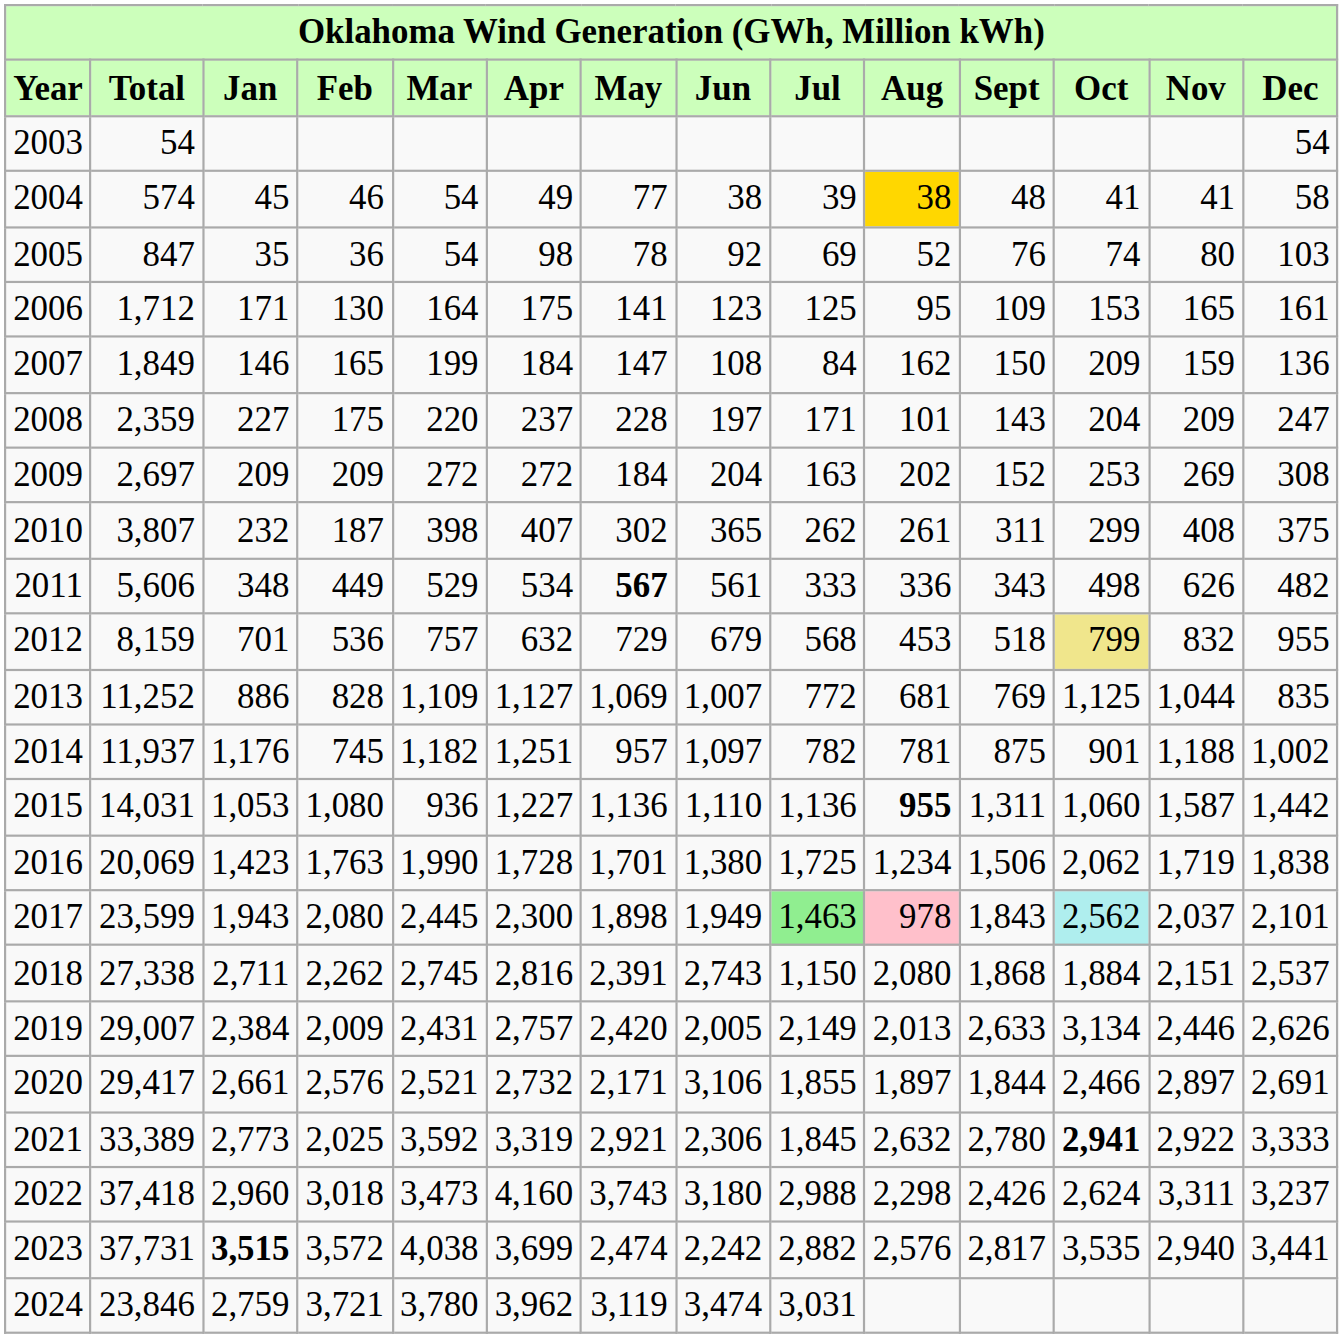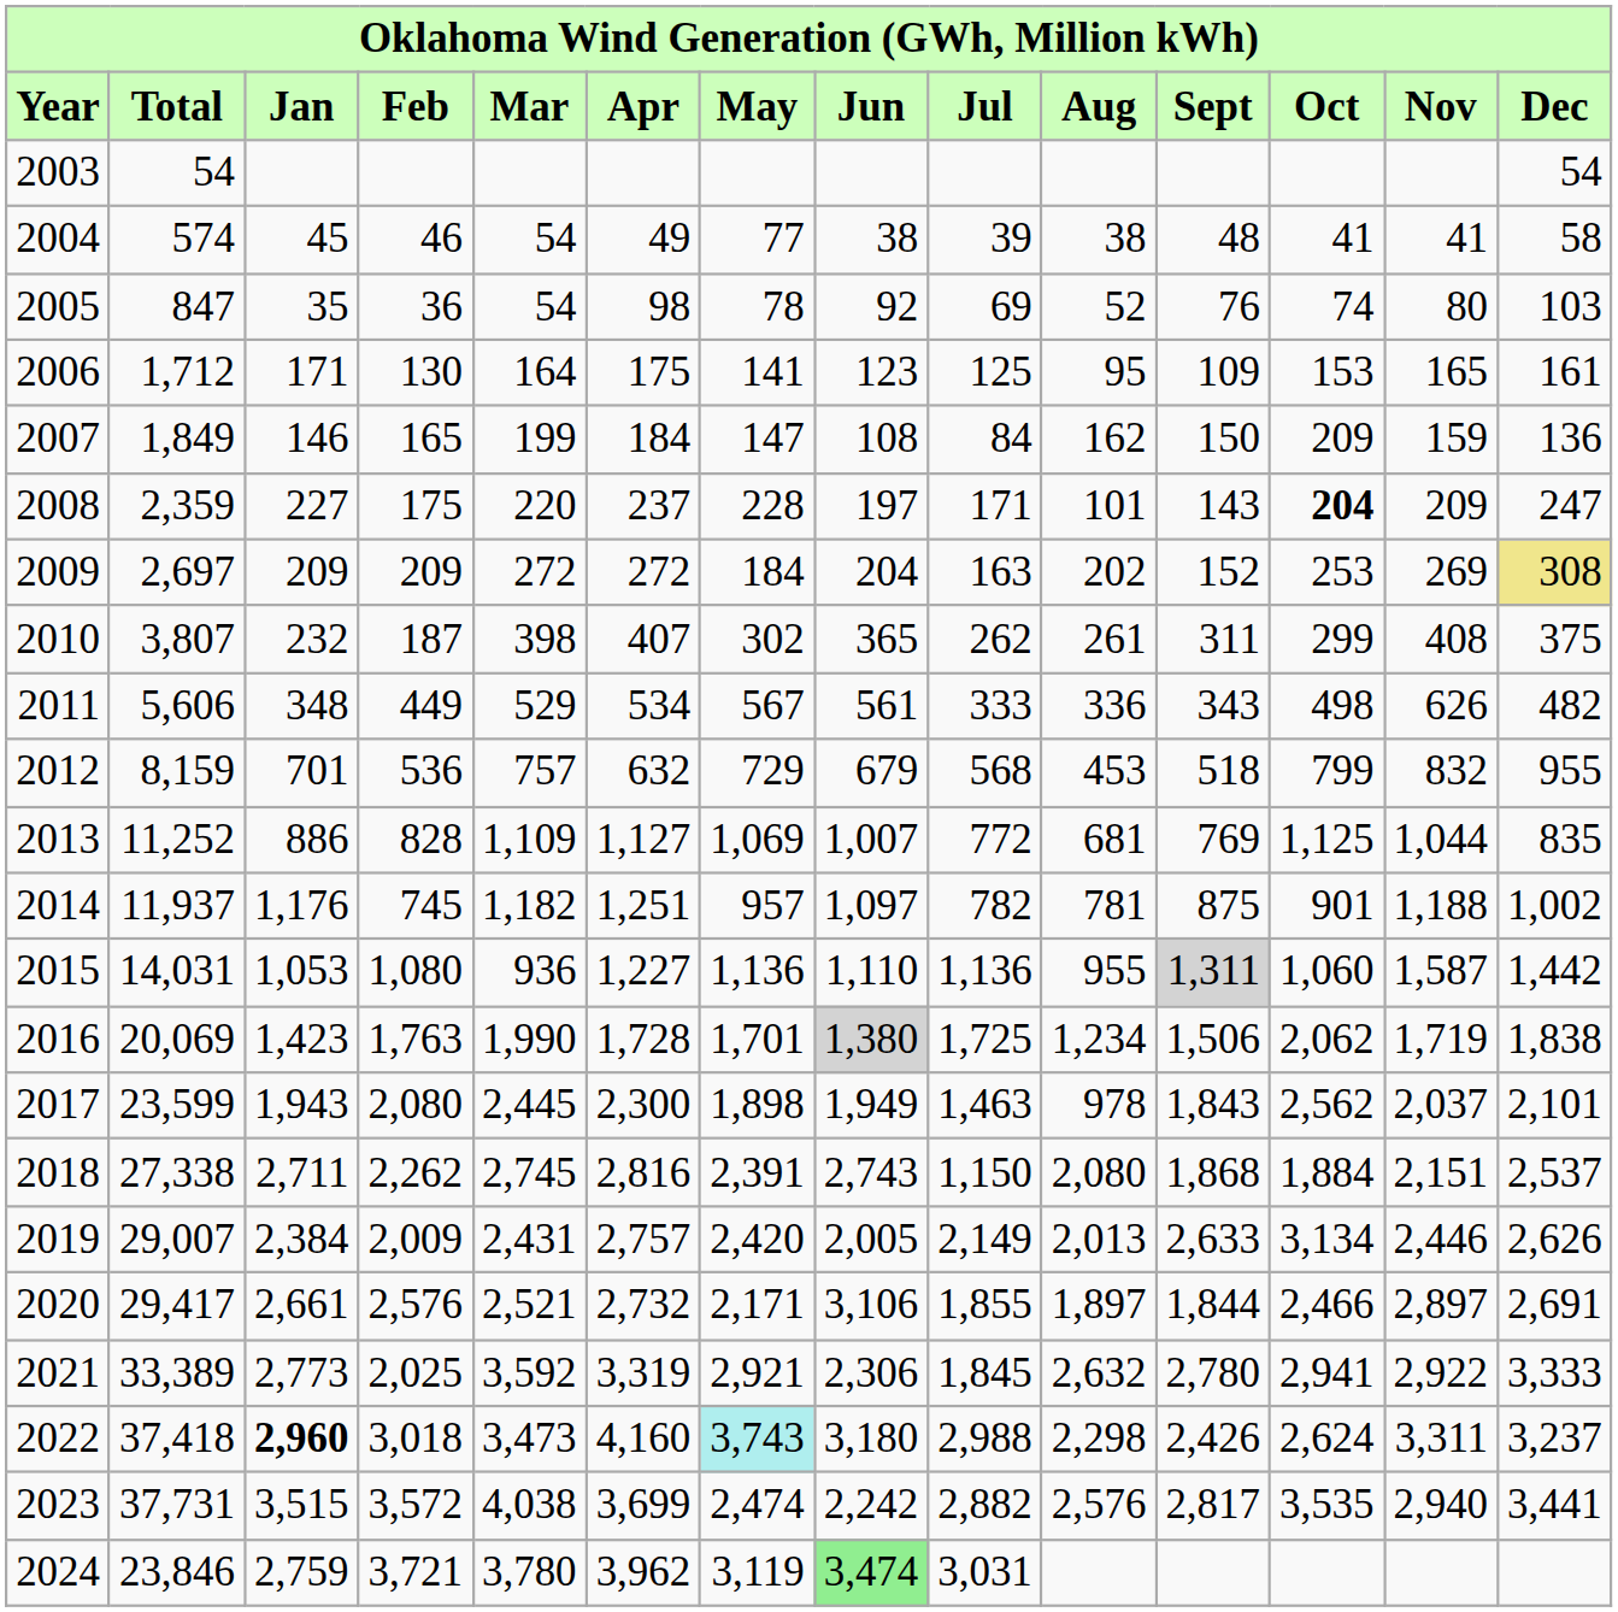2004 | Aug: gold background -> no background
2008 | Oct: normal -> bold
2009 | Dec: no background -> khaki background
2011 | May: bold -> normal
2012 | Oct: khaki background -> no background
2015 | Aug: bold -> normal
2015 | Sept: no background -> lightgrey background
2016 | Jun: no background -> lightgrey background
2017 | Jul: lightgreen background -> no background
2017 | Aug: pink background -> no background
2017 | Oct: paleturquoise background -> no background
2021 | Oct: bold -> normal
2022 | Jan: normal -> bold
2022 | May: no background -> paleturquoise background
2023 | Jan: bold -> normal
2024 | Jun: no background -> lightgreen background
